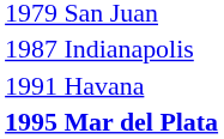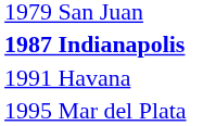1987 Indianapolis | column 1: normal -> bold
1995 Mar del Plata | column 1: bold -> normal
